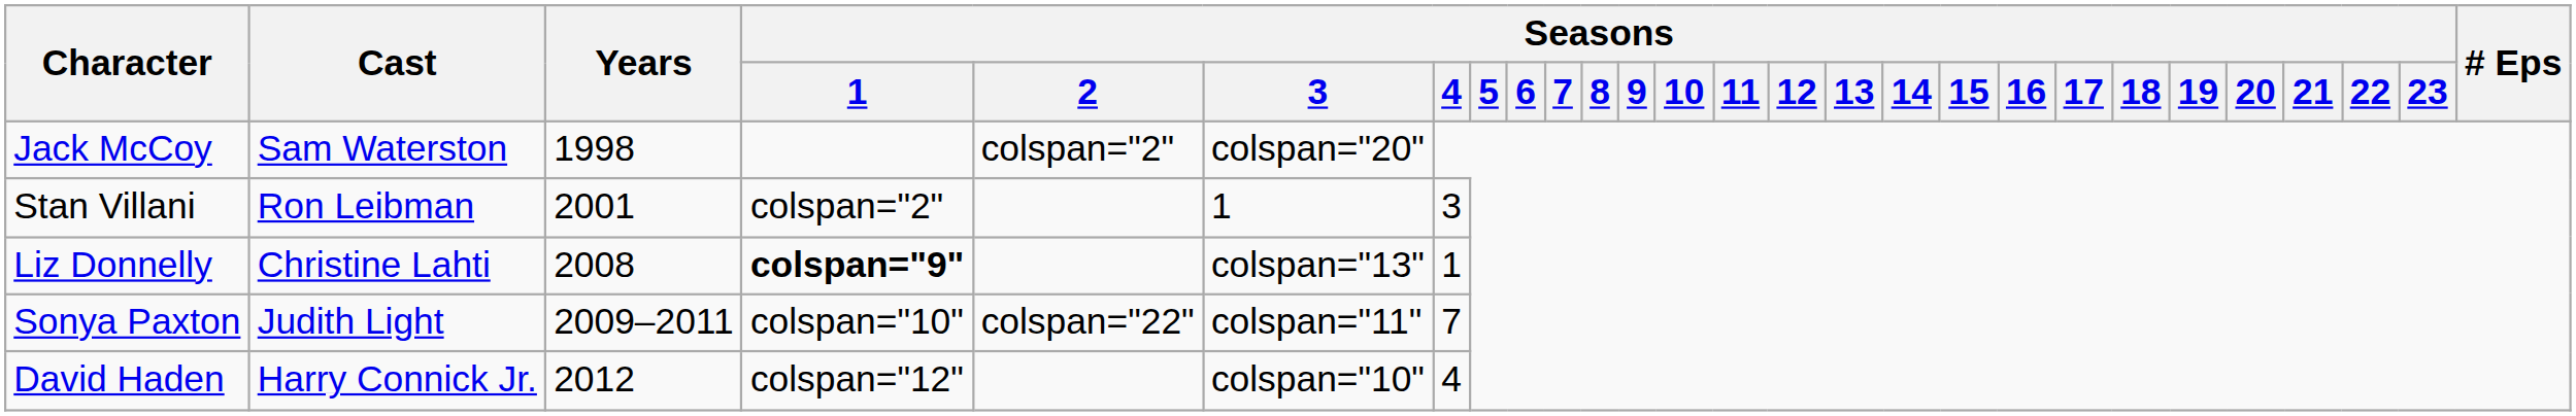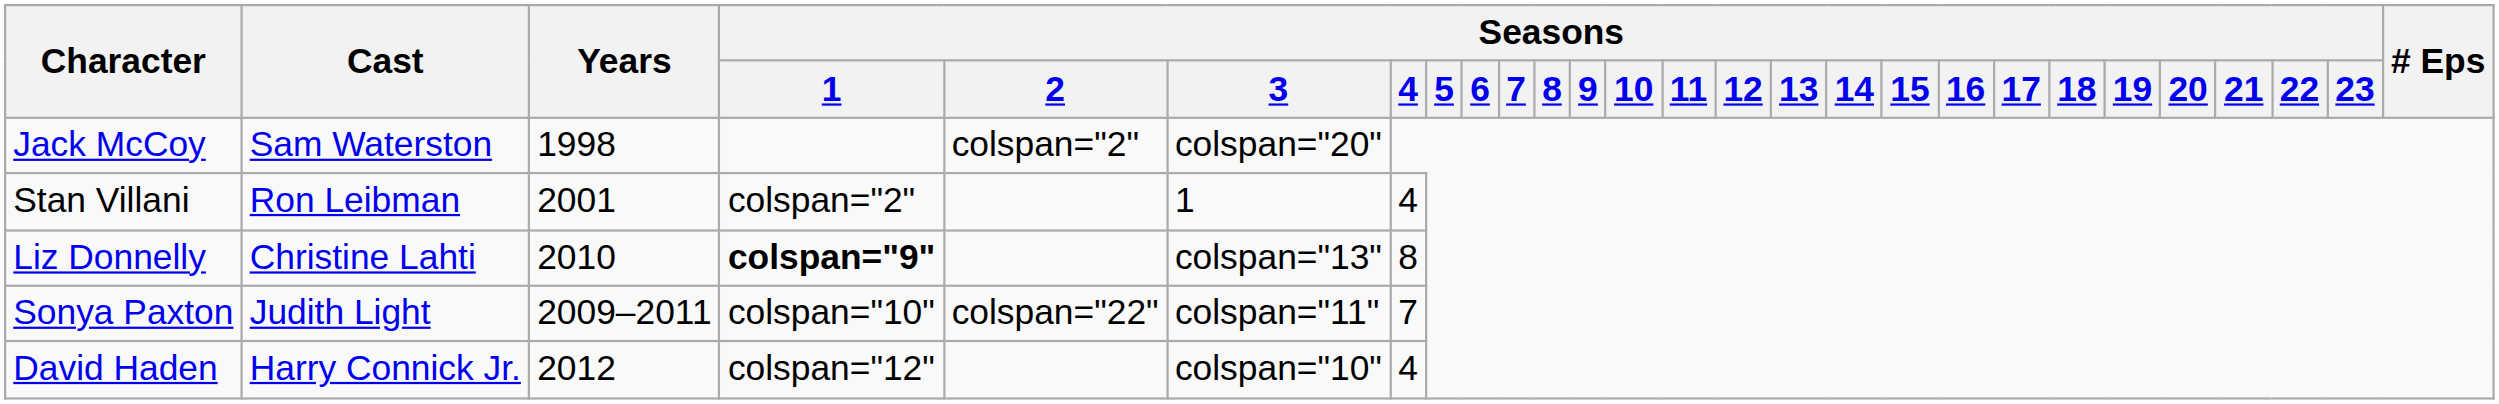Stan Villani | Seasons / 4: 3 -> 4
Liz Donnelly | Years: 2008 -> 2010
Liz Donnelly | Seasons / 4: 1 -> 8
